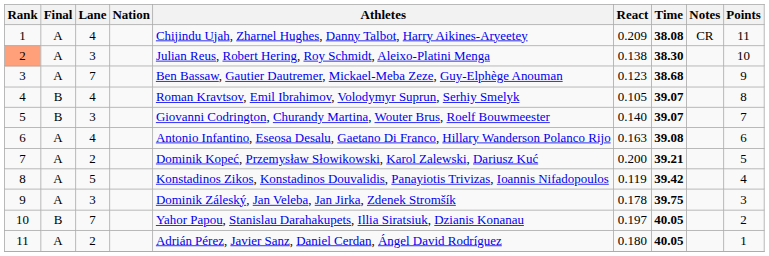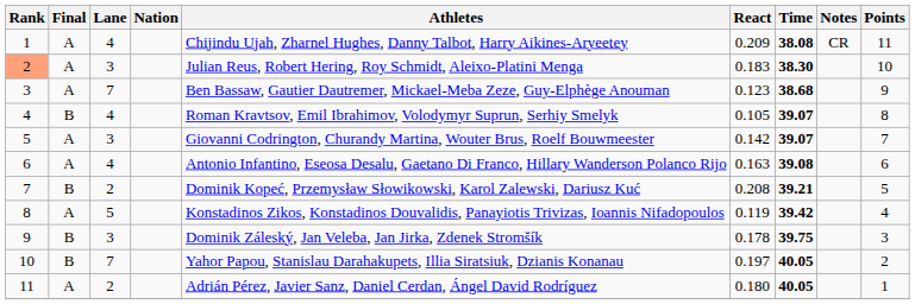row 3 | React: 0.138 -> 0.183
row 6 | Final: B -> A
row 6 | React: 0.140 -> 0.142
row 8 | Final: A -> B
row 8 | React: 0.200 -> 0.208
row 10 | Final: A -> B
